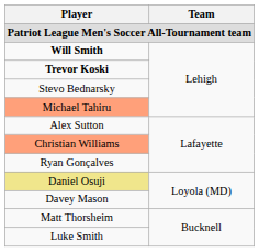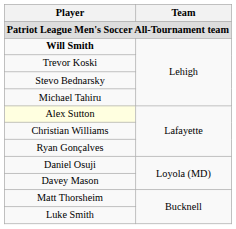Trevor Koski | Player: bold -> normal
Michael Tahiru | Player: lightsalmon background -> no background
Alex Sutton | Player: no background -> lightyellow background
Christian Williams | Player: lightsalmon background -> no background
Daniel Osuji | Player: khaki background -> no background
